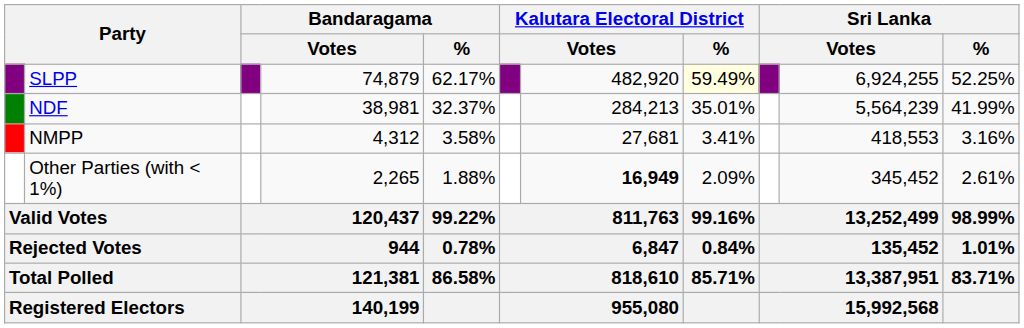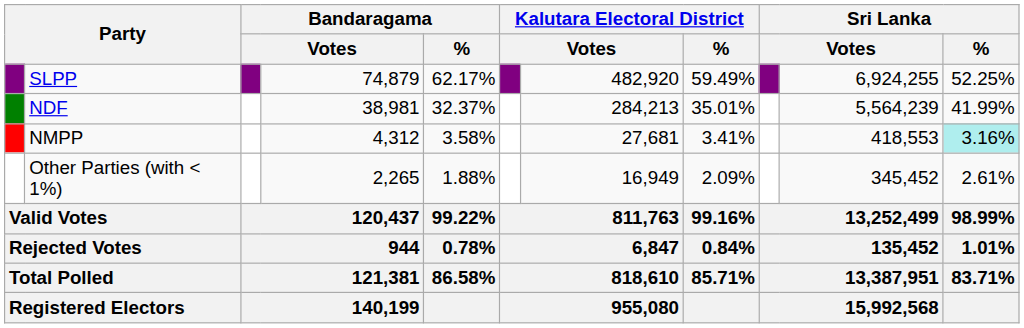SLPP | Kalutara Electoral District / %: lightyellow background -> no background
NMPP | Sri Lanka / %: no background -> paleturquoise background
Other Parties (with < 1%) | column 7: bold -> normal
